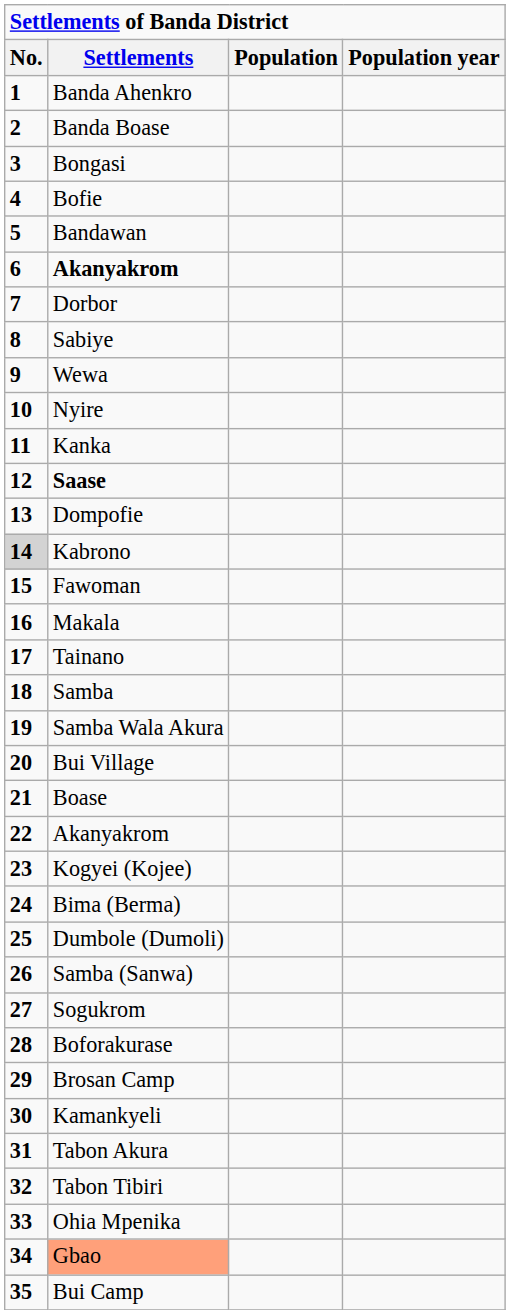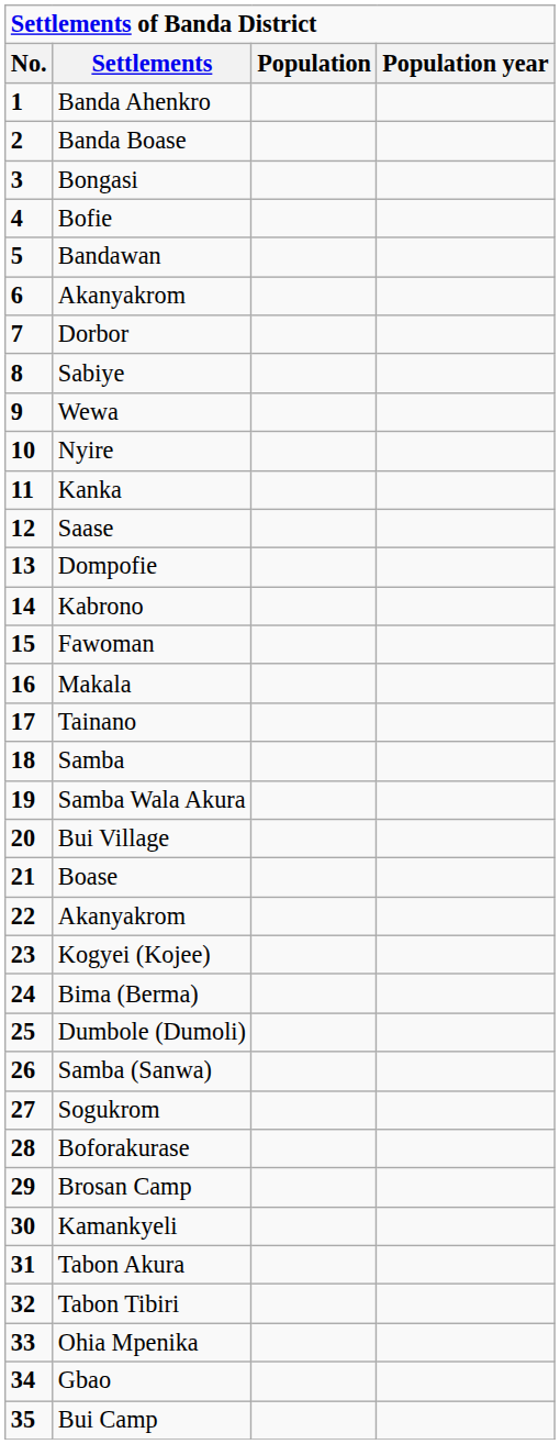6 / Akanyakrom | Settlements: bold -> normal
Saase | Settlements: bold -> normal
Kabrono | No.: lightgrey background -> no background
Gbao | Settlements: lightsalmon background -> no background
